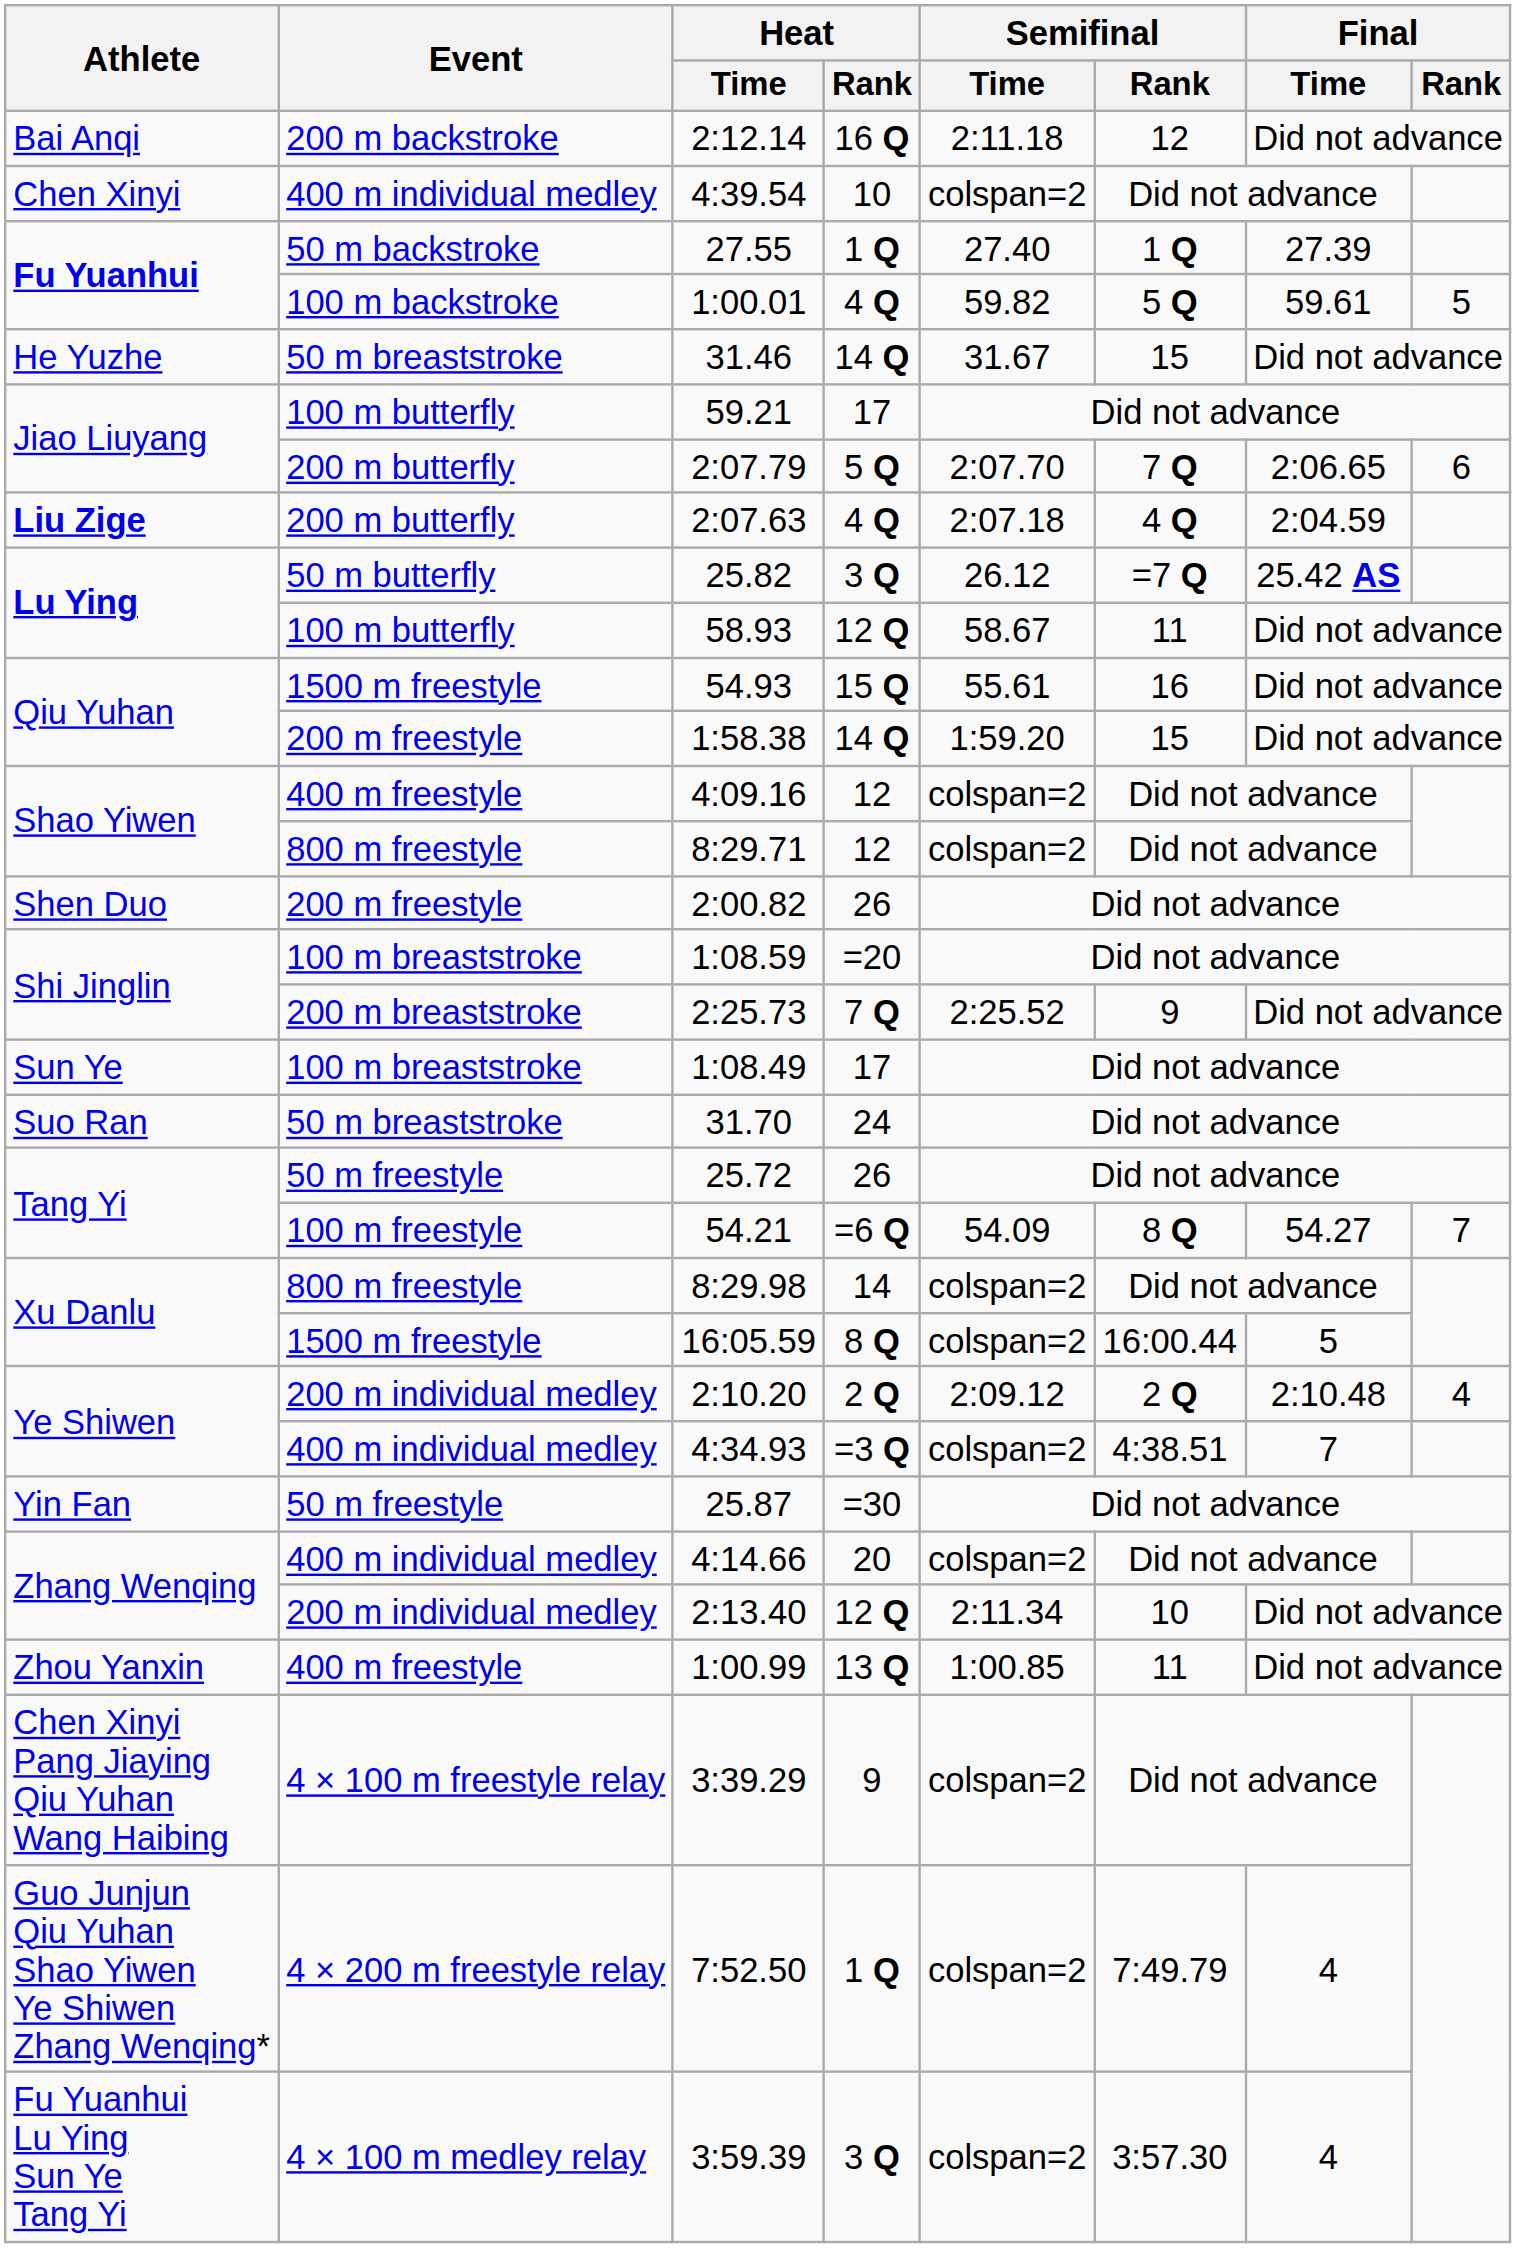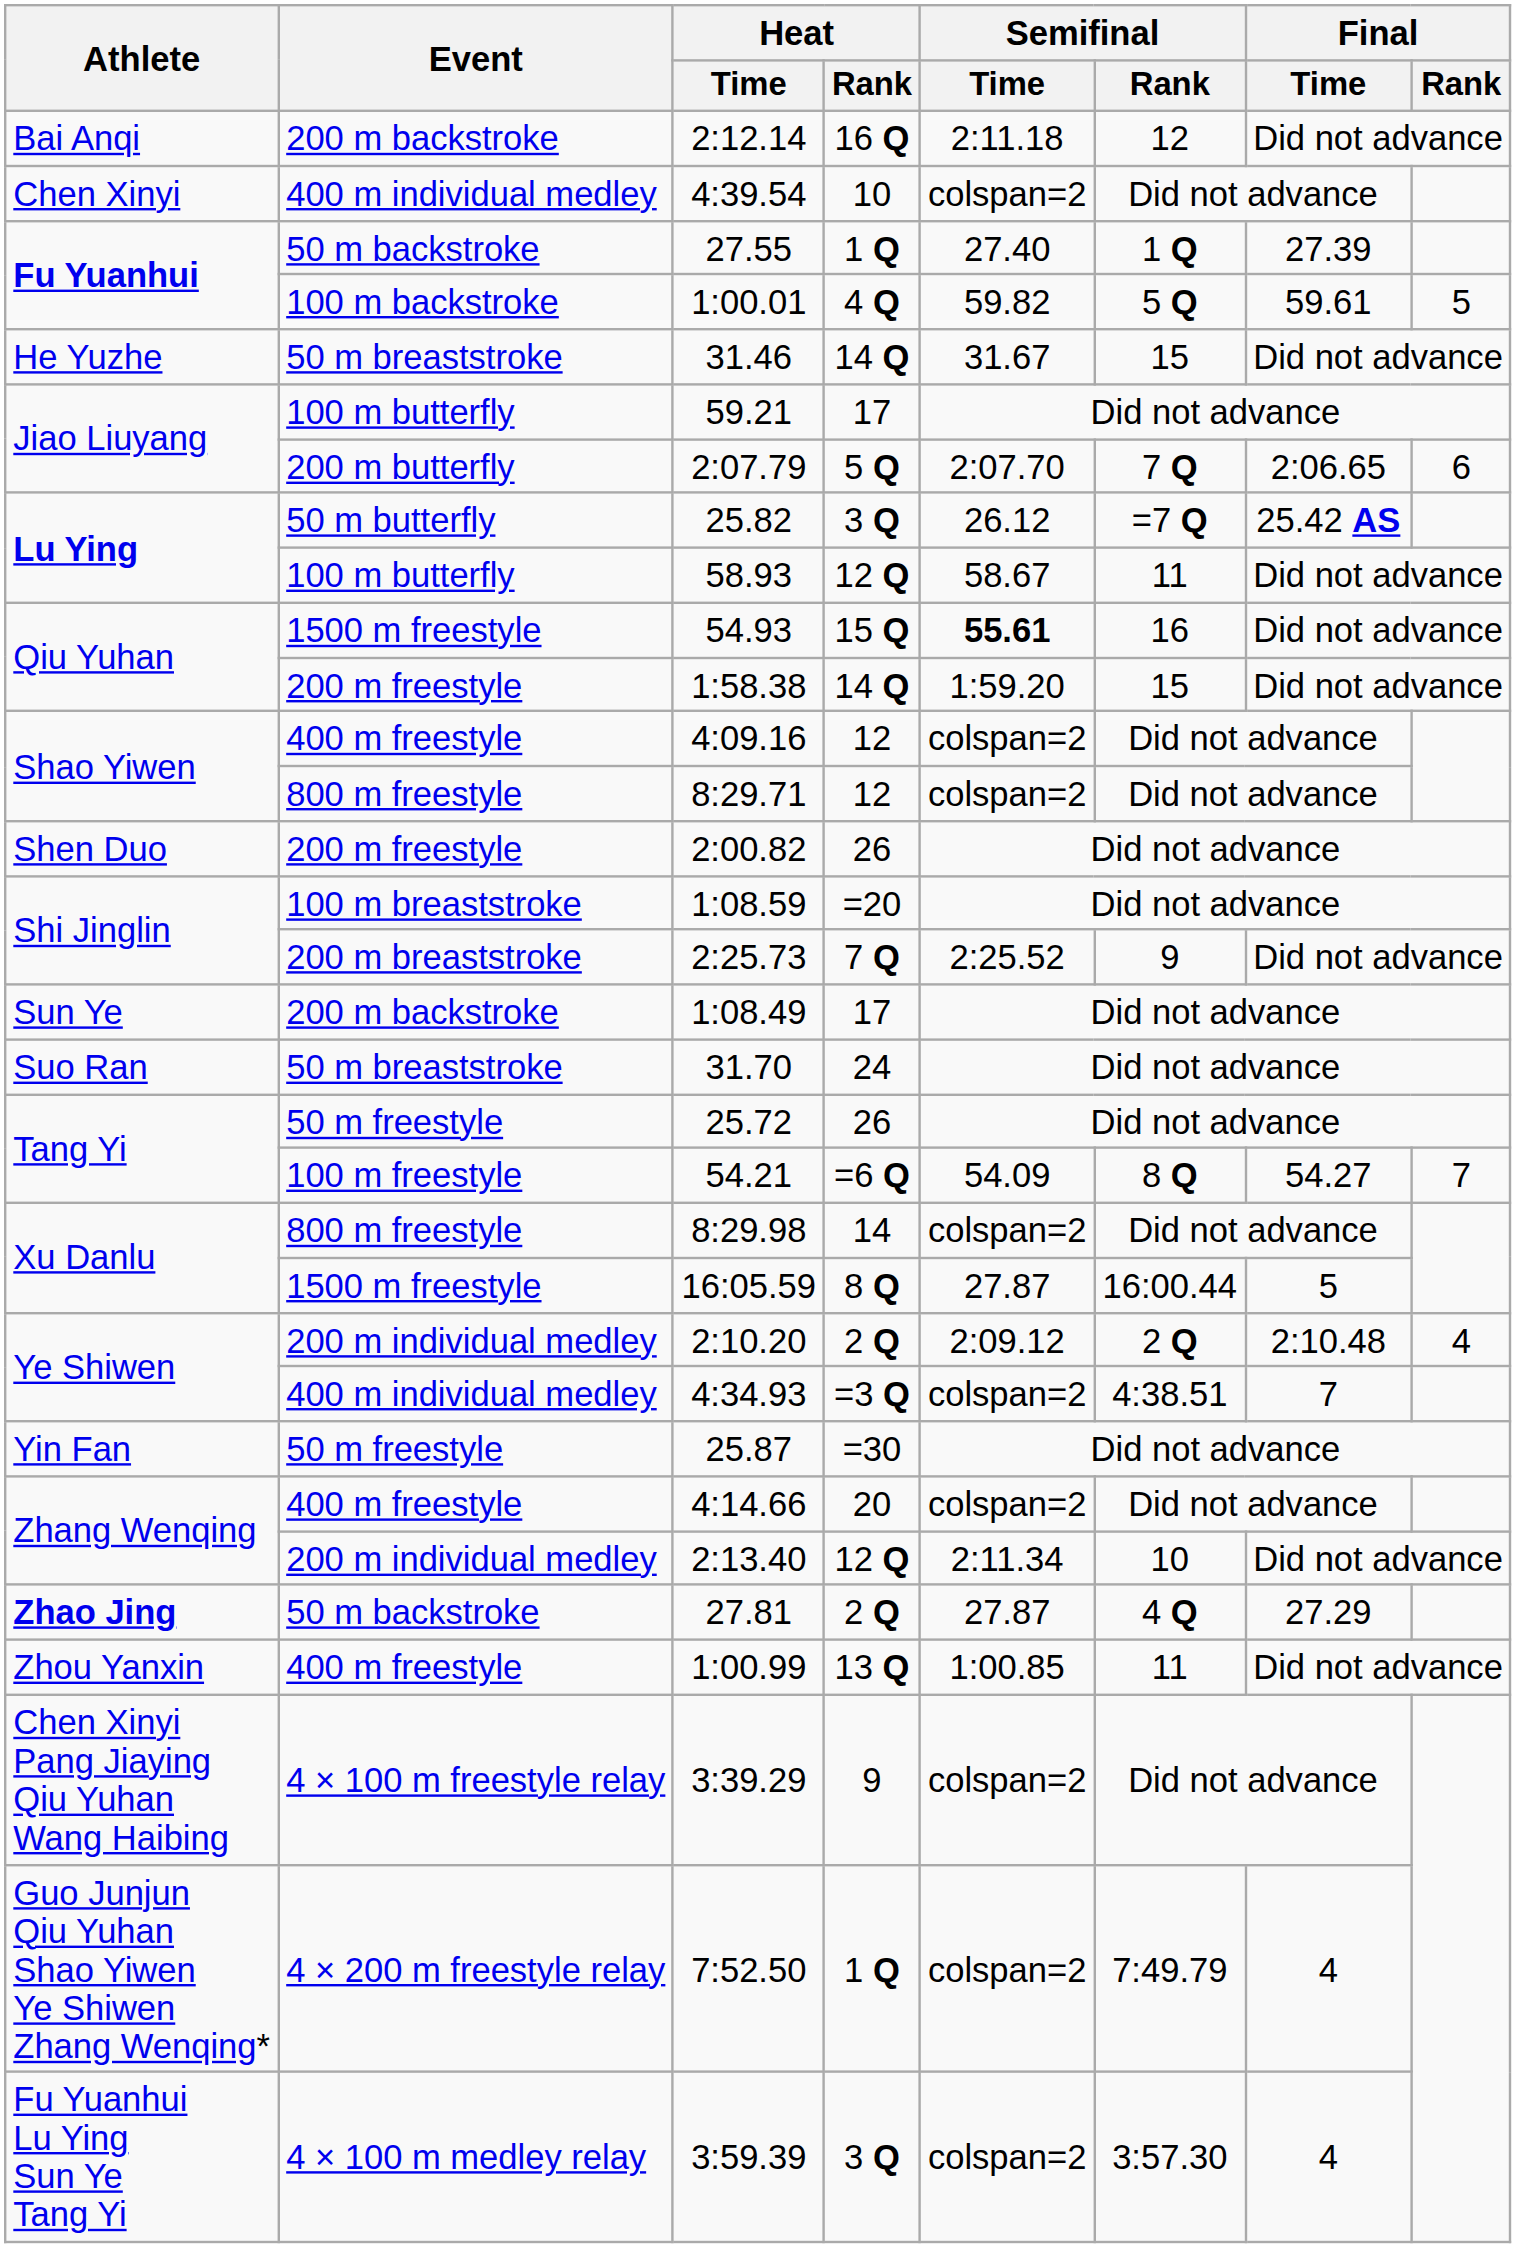- row: Liu Zige | 200 m butterfly | 2:07.63 | 4 Q | 2:07.18 | 4 Q | 2:04.59
54.93 | Semifinal / Time: normal -> bold
1:08.49 | Event: 100 m breaststroke -> 200 m backstroke
16:05.59 | Semifinal / Time: colspan=2 -> 27.87
4:14.66 | Event: 400 m individual medley -> 400 m freestyle
+ row: Zhao Jing | 50 m backstroke | 27.81 | 2 Q | 27.87 | 4 Q | 27.29
